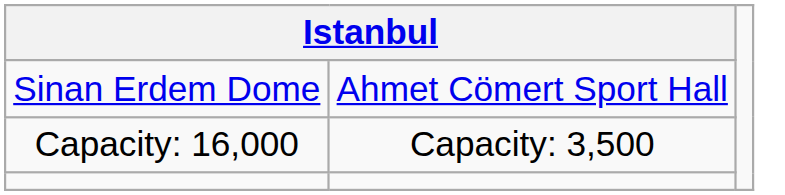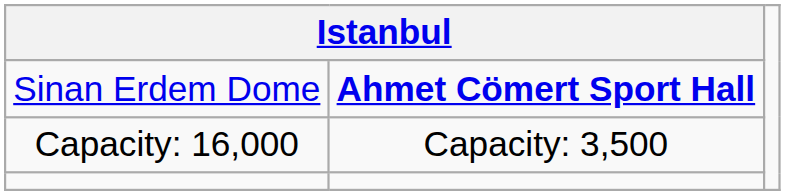Sinan Erdem Dome | column 2: normal -> bold
